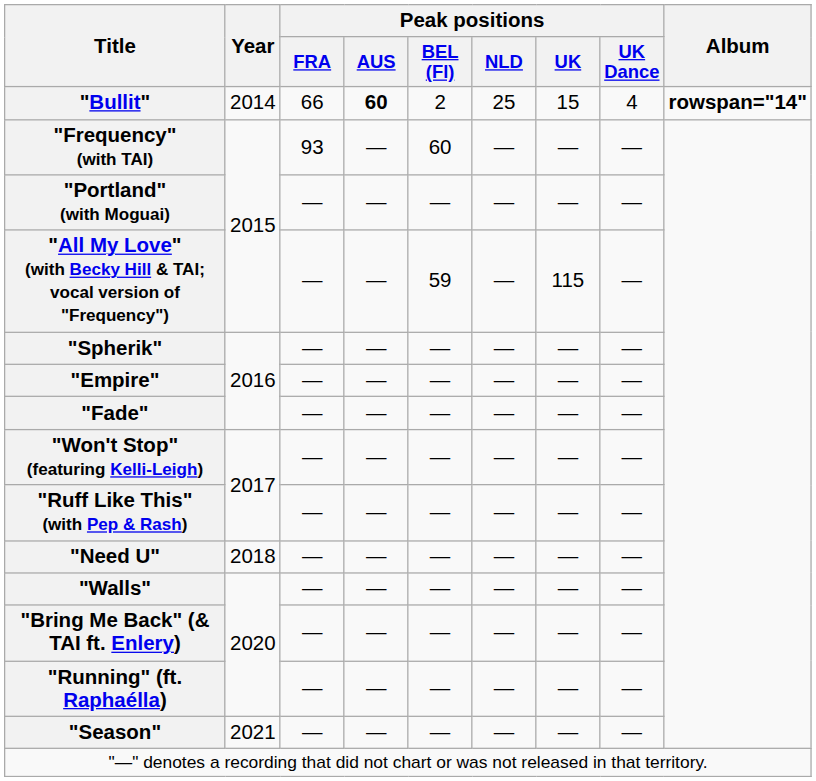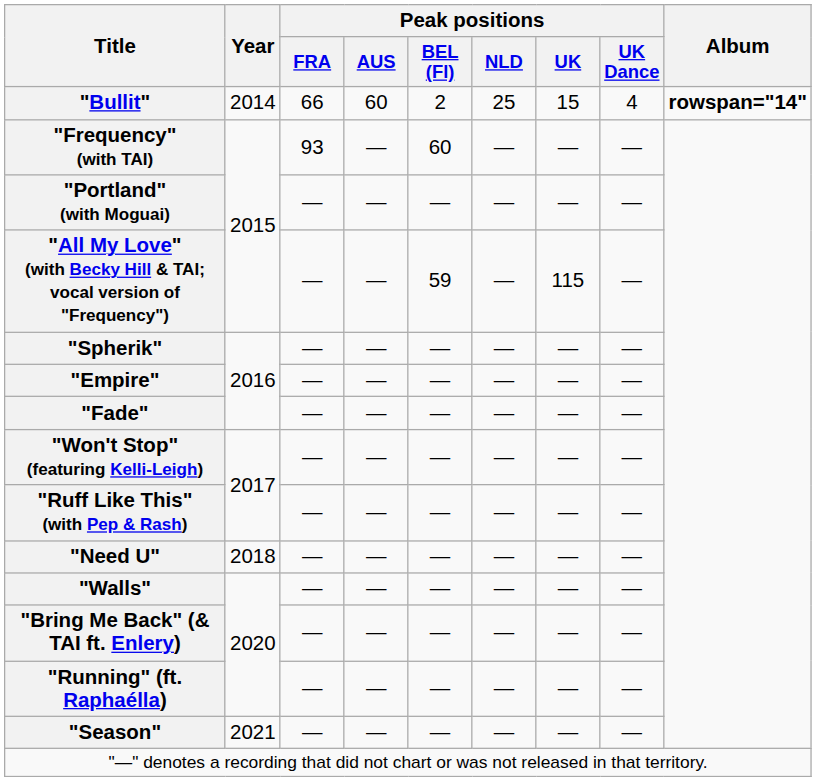"Bullit" | Peak positions / AUS: bold -> normal
